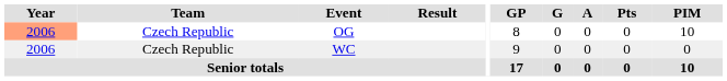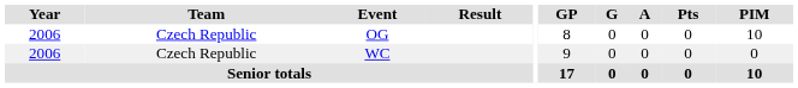OG | Year: lightsalmon background -> no background
